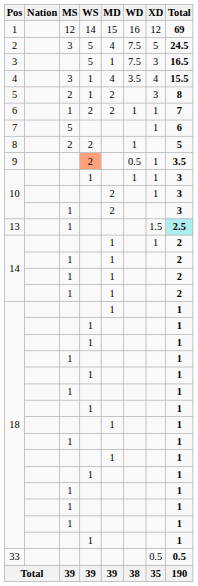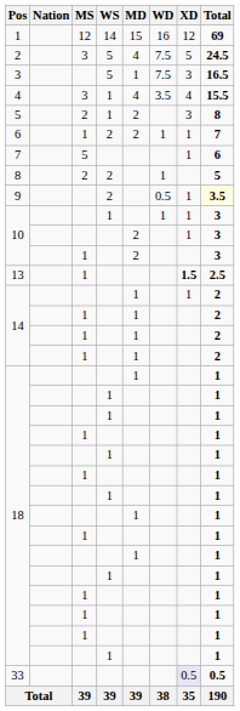9 | WS: lightsalmon background -> no background
9 | Total: no background -> lightyellow background
13 | XD: normal -> bold
13 | Total: paleturquoise background -> no background
33 | XD: no background -> lavender background
